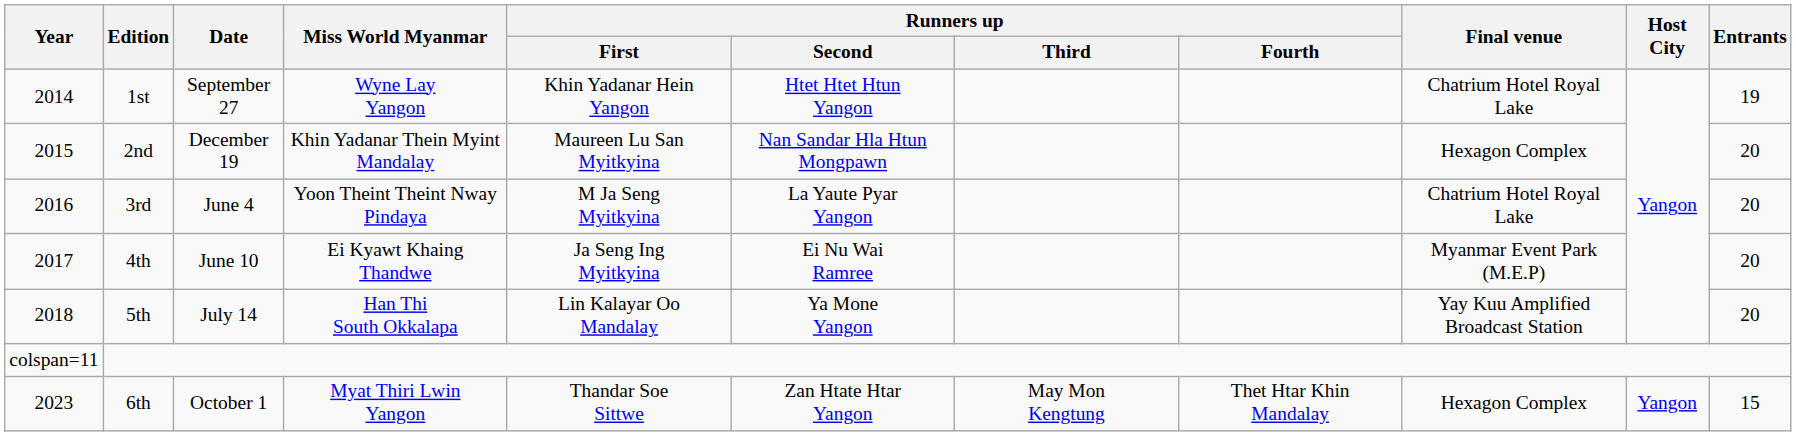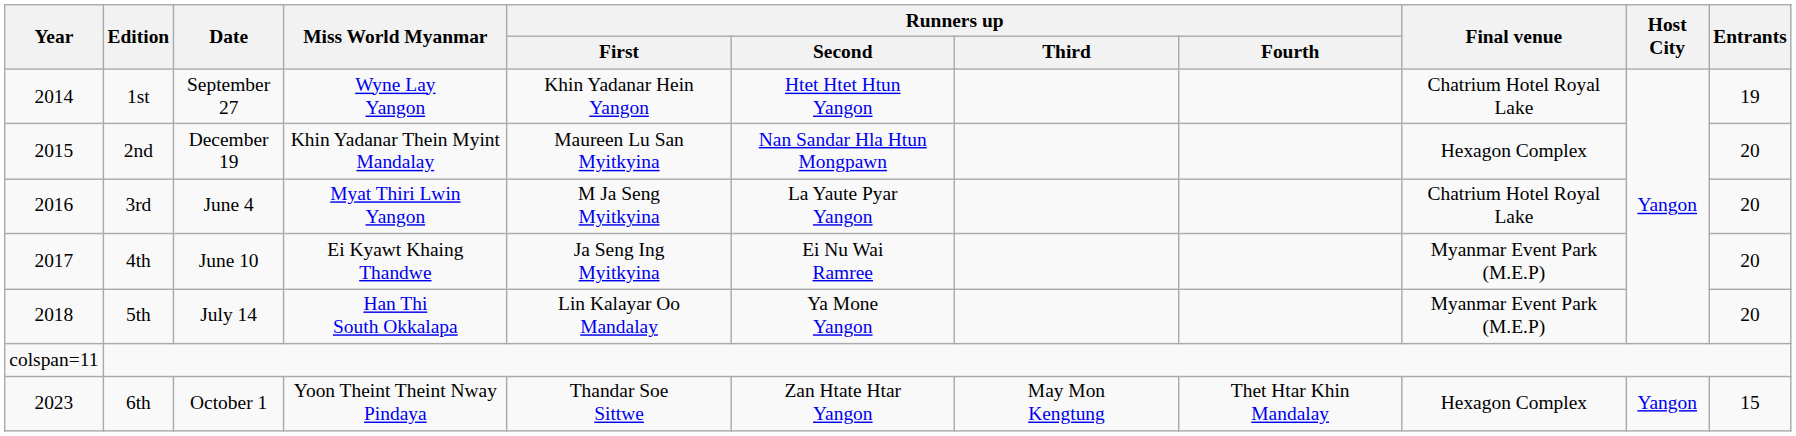3rd | Miss World Myanmar: Yoon Theint Theint Nway Pindaya -> Myat Thiri Lwin Yangon
5th | Final venue: Yay Kuu Amplified Broadcast Station -> Myanmar Event Park (M.E.P)
6th | Miss World Myanmar: Myat Thiri Lwin Yangon -> Yoon Theint Theint Nway Pindaya
